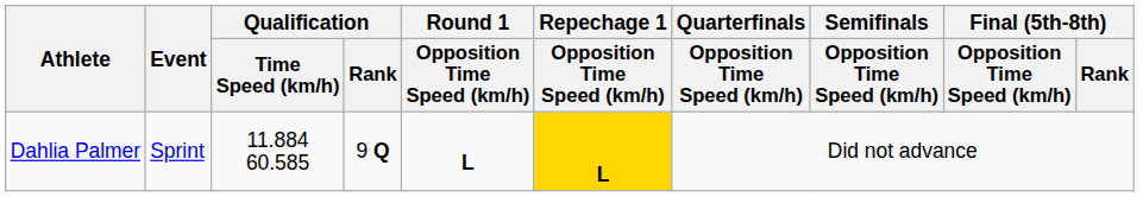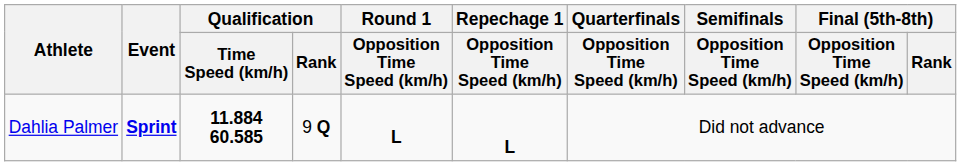Dahlia Palmer | Event: normal -> bold
Dahlia Palmer | Qualification / Time Speed (km/h): normal -> bold
Dahlia Palmer | Repechage 1 / Opposition Time Speed (km/h): gold background -> no background
